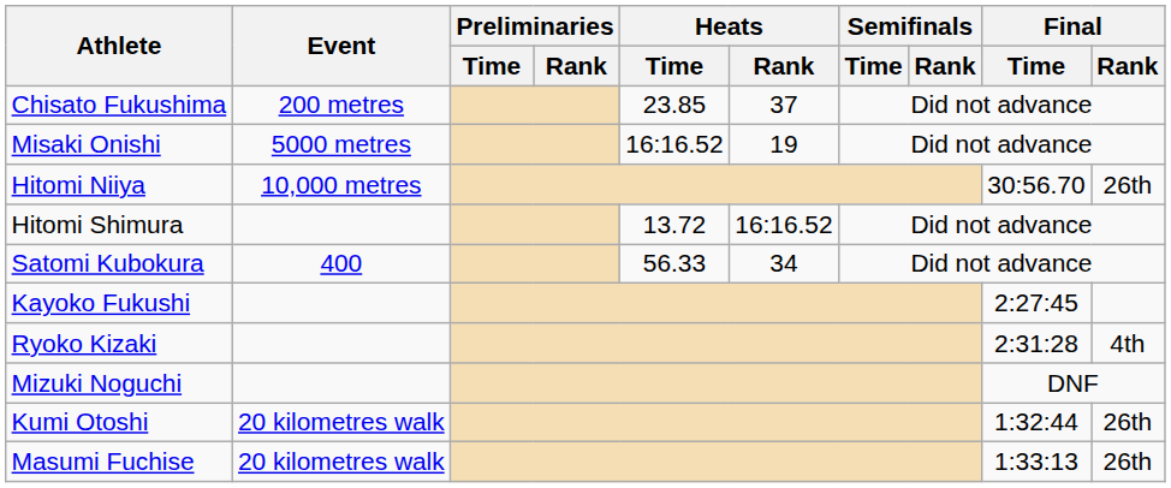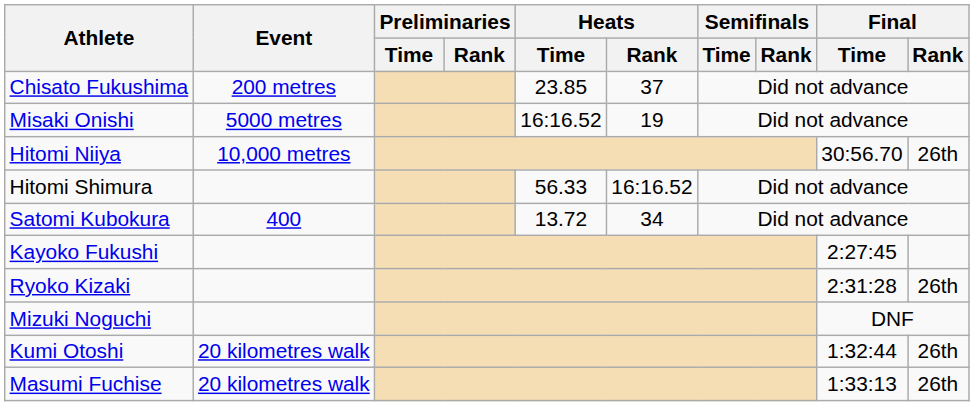Hitomi Shimura | Heats / Time: 13.72 -> 56.33
Satomi Kubokura | Heats / Time: 56.33 -> 13.72
Ryoko Kizaki | Final / Rank: 4th -> 26th
